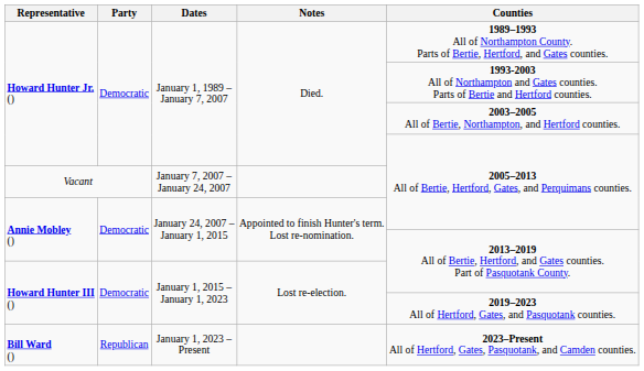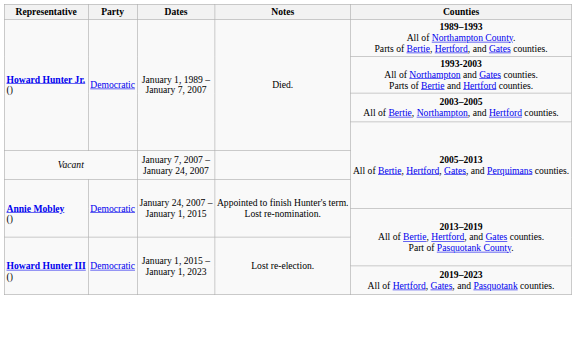- row: Bill Ward () | Republican | January 1, 2023 – Present | 2023–Present All of Hertford, Gates, Pasquotank, and Camden counties.
